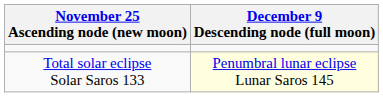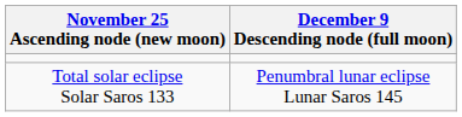row 3 | December 9 Descending node (full moon): lightyellow background -> no background
